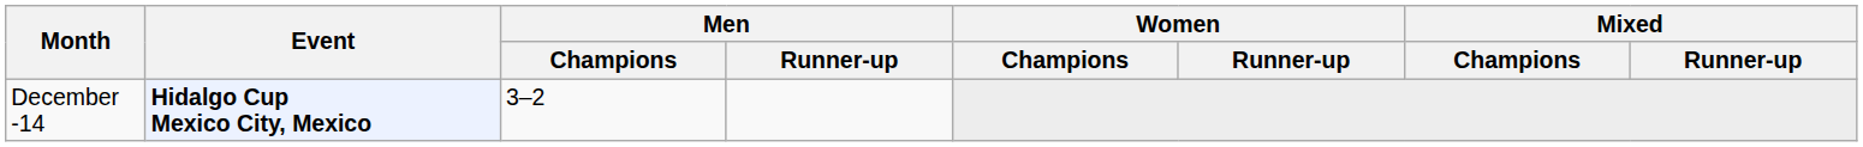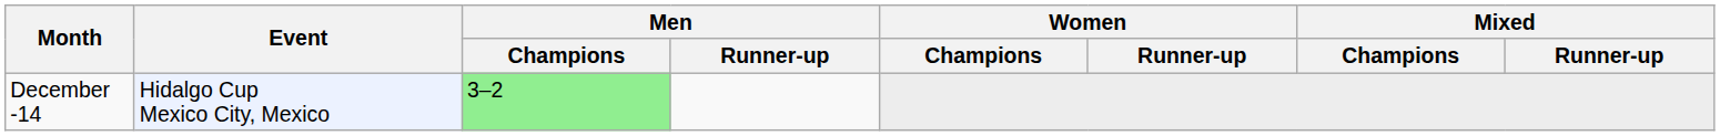December -14 | Event: bold -> normal
December -14 | Men / Champions: no background -> lightgreen background
